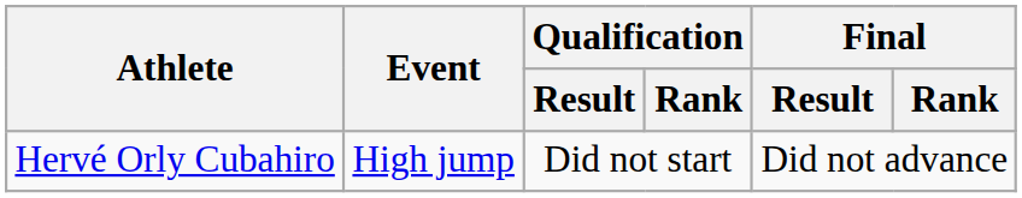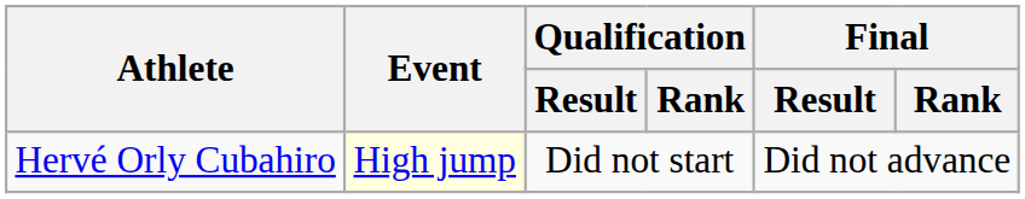Hervé Orly Cubahiro | Event: no background -> lightyellow background
